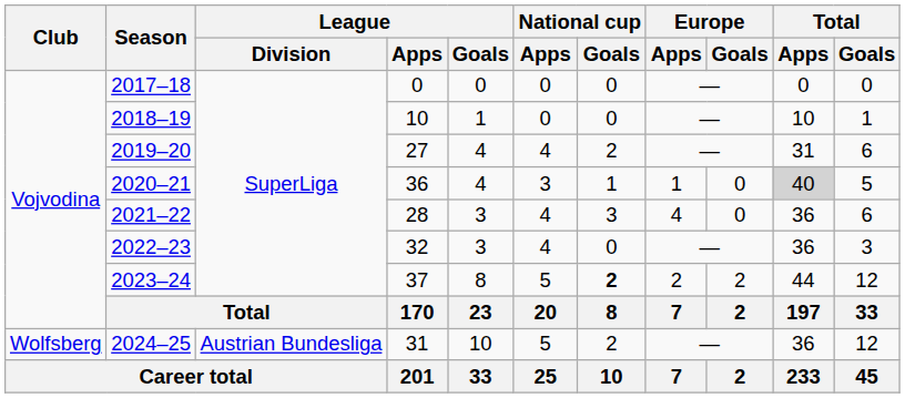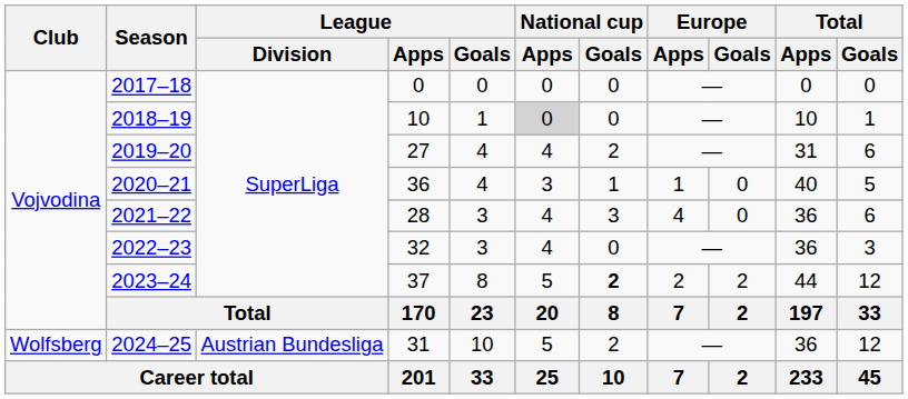2018–19 | National cup / Apps: no background -> lightgrey background
2020–21 | Total / Apps: lightgrey background -> no background
